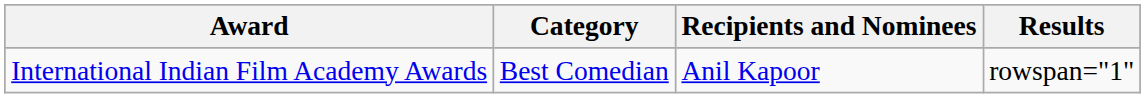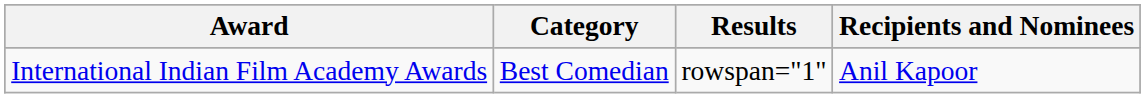columns swapped: Recipients and Nominees <-> Results
